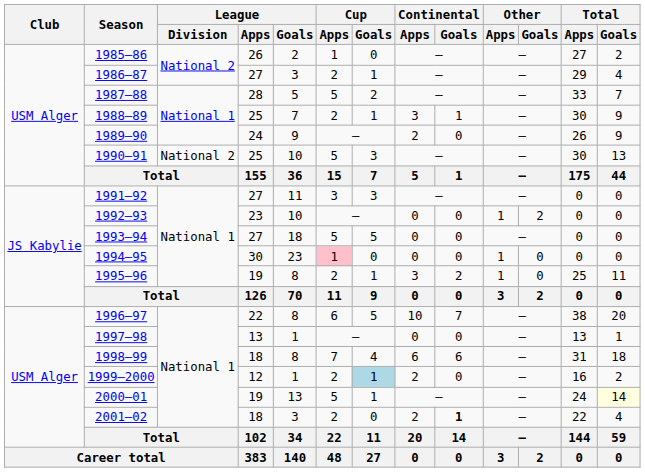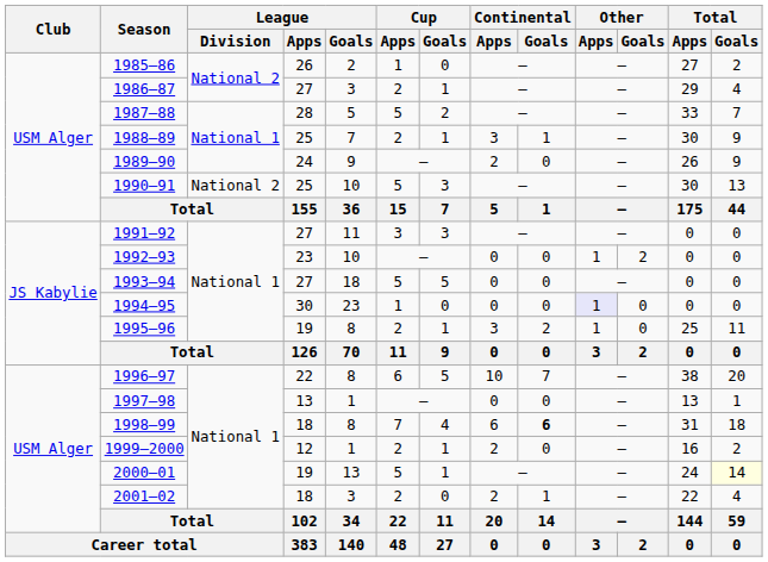1994–95 | Cup / Apps: pink background -> no background
1994–95 | Other / Apps: no background -> lavender background
1998–99 | Continental / Goals: normal -> bold
1999–2000 | Cup / Goals: lightblue background -> no background
2001–02 | Continental / Goals: bold -> normal
